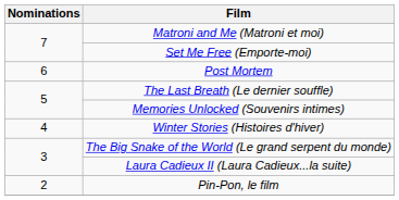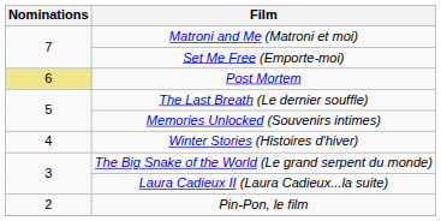Post Mortem | Nominations: no background -> khaki background
